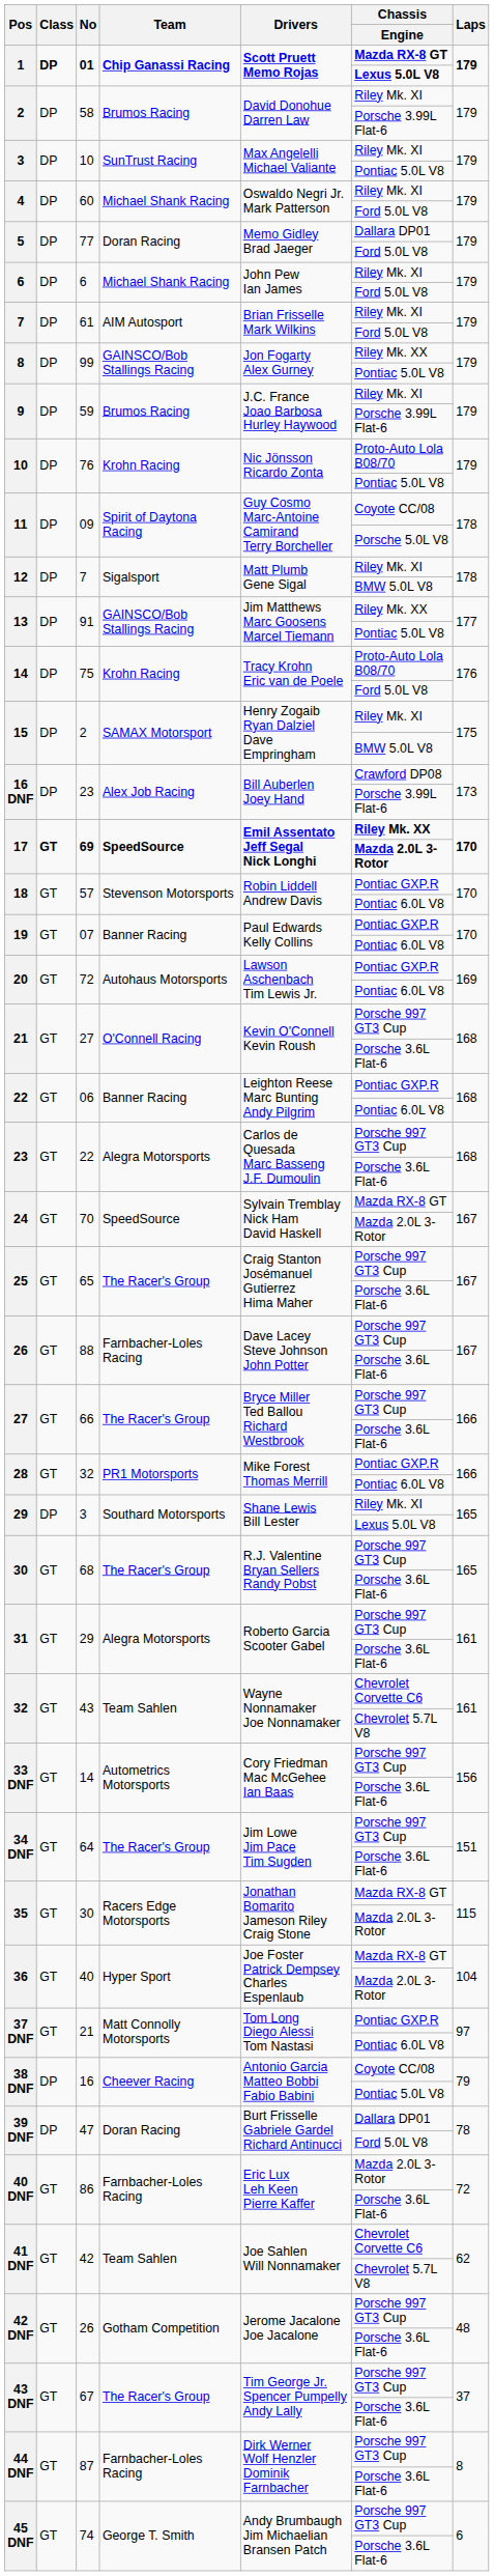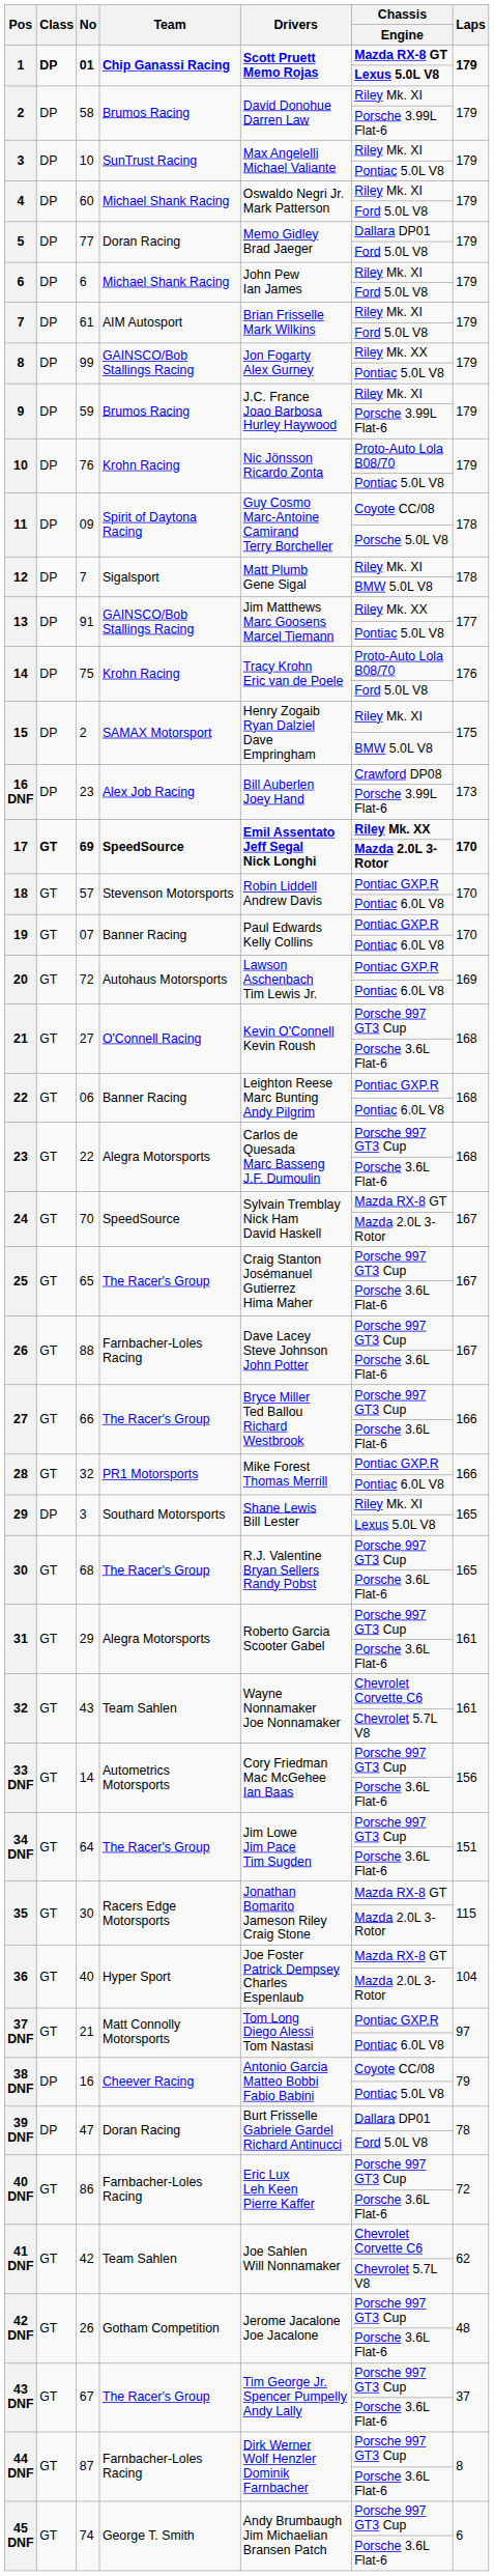row 81 | Chassis / Engine: Mazda 2.0L 3-Rotor -> Porsche 997 GT3 Cup
